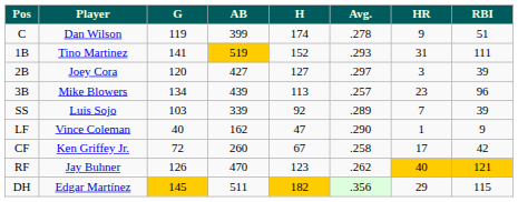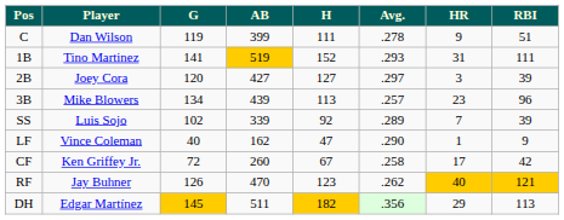C | H: 174 -> 111
SS | G: 103 -> 102
DH | RBI: 115 -> 113
